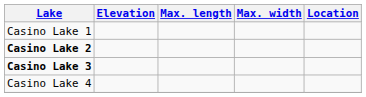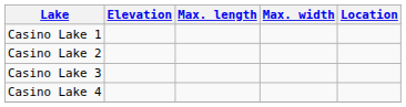Casino Lake 2 | Lake: bold -> normal
Casino Lake 3 | Lake: bold -> normal
